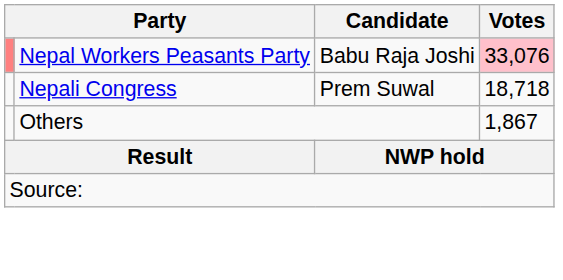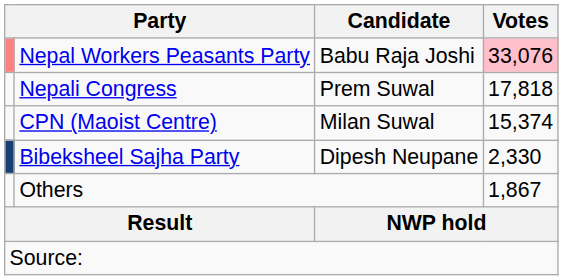Nepali Congress | Votes: 18,718 -> 17,818
+ row: CPN (Maoist Centre) | Milan Suwal | 15,374
+ row: Bibeksheel Sajha Party | Dipesh Neupane | 2,330
